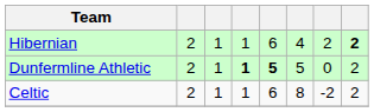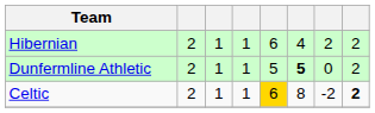Hibernian | column 8: bold -> normal
Dunfermline Athletic | column 4: bold -> normal
Dunfermline Athletic | column 5: bold -> normal
Dunfermline Athletic | column 6: normal -> bold
Celtic | column 5: no background -> gold background
Celtic | column 8: normal -> bold
